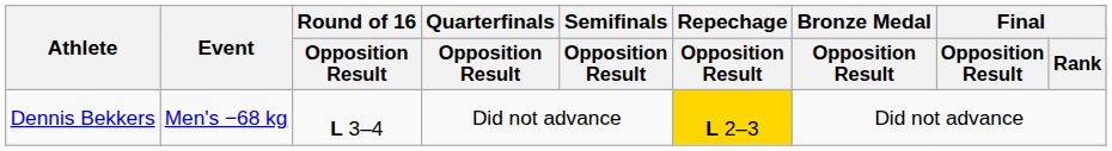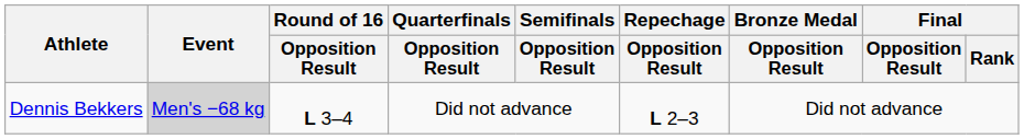Dennis Bekkers | Event: no background -> lightgrey background
Dennis Bekkers | Repechage / Opposition Result: gold background -> no background
